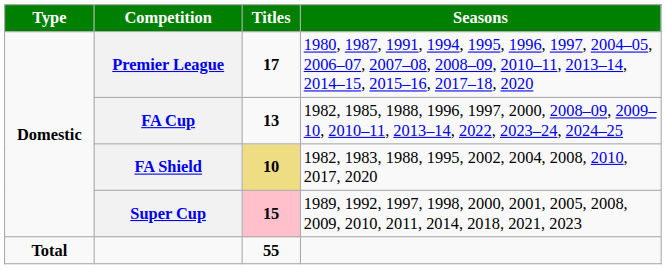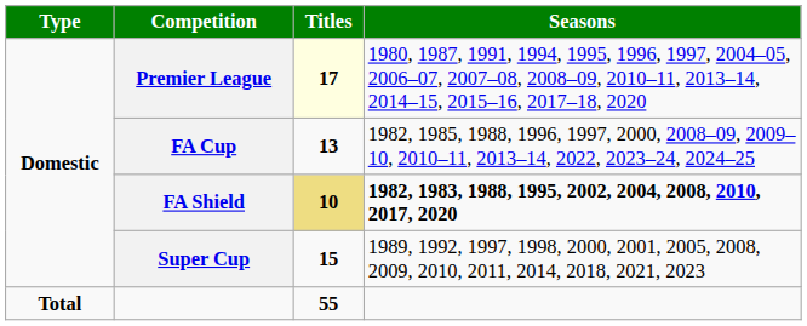Premier League | Titles: no background -> lightyellow background
FA Shield | Seasons: normal -> bold
Super Cup | Titles: pink background -> no background
